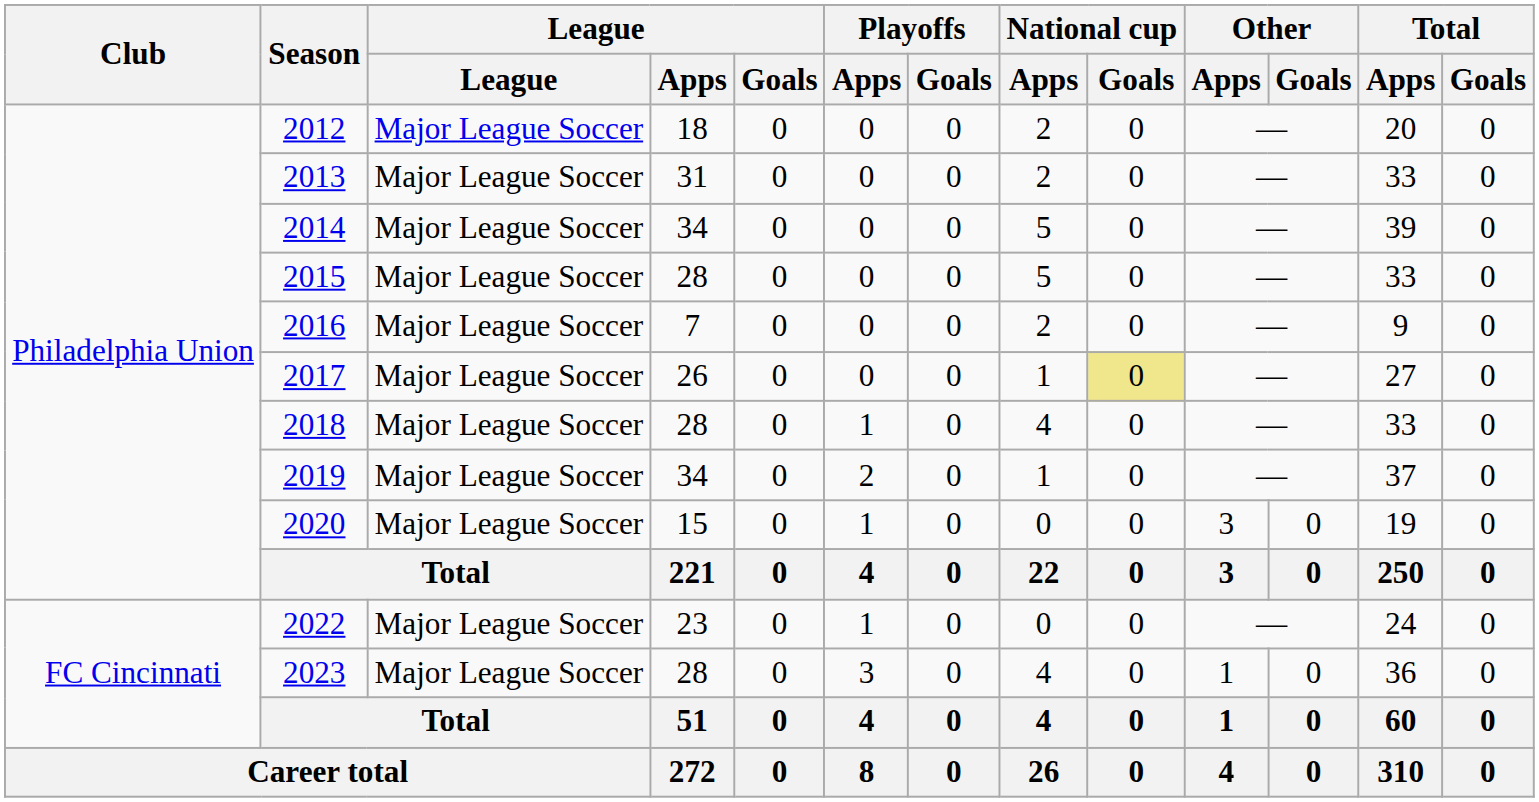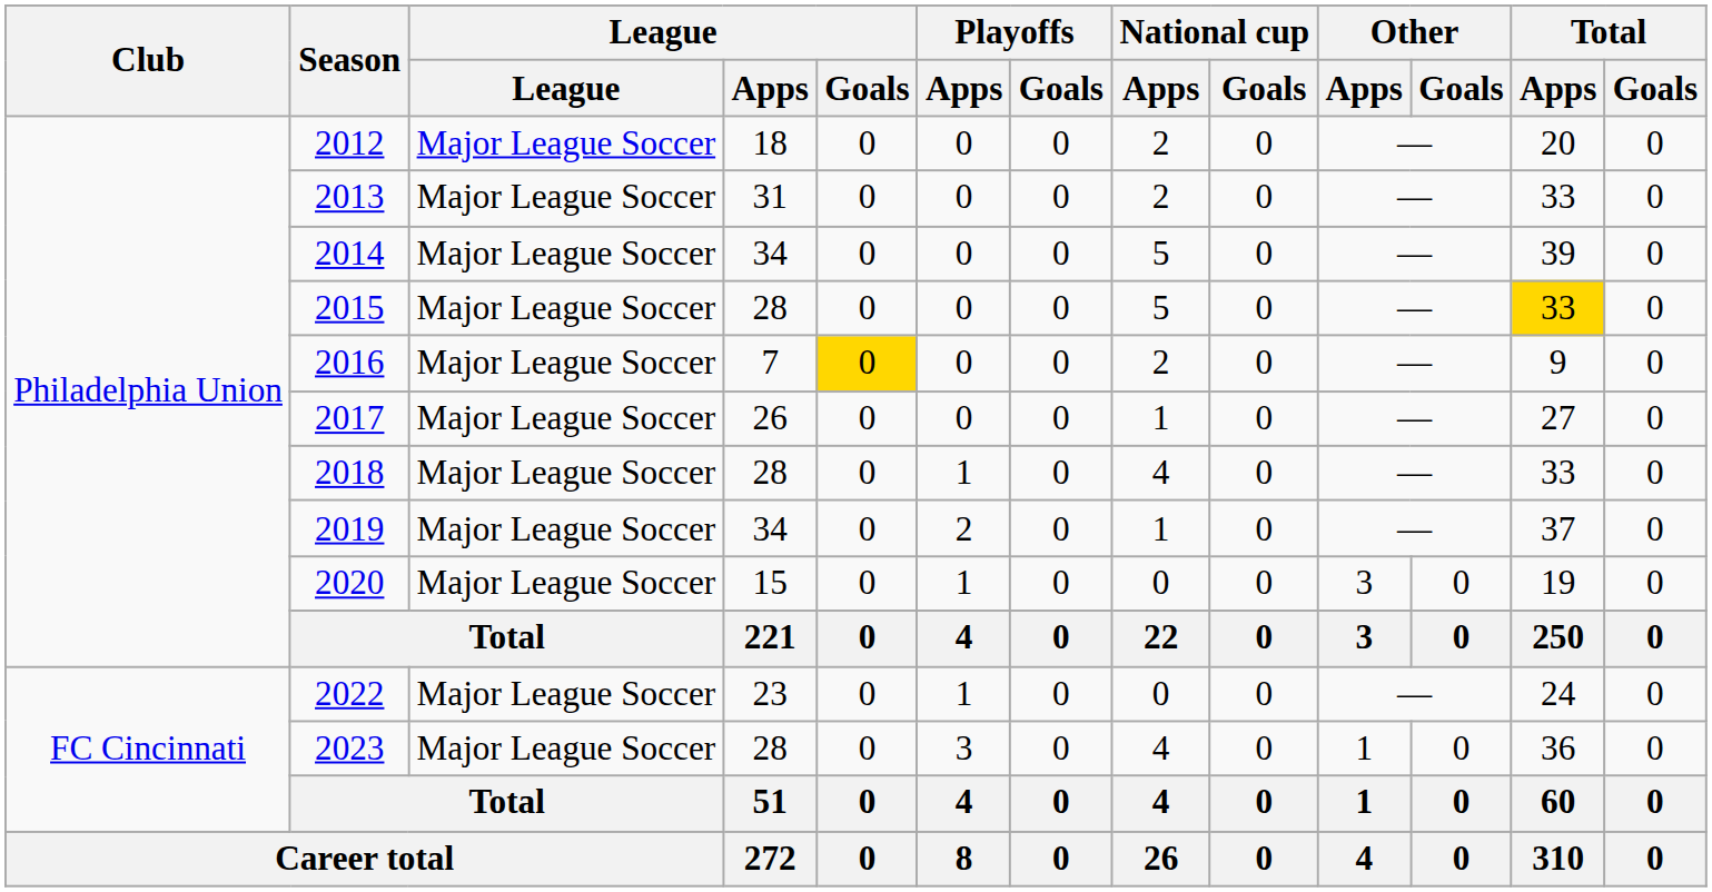2015 | Total / Apps: no background -> gold background
2016 | League / Goals: no background -> gold background
2017 | National cup / Goals: khaki background -> no background
